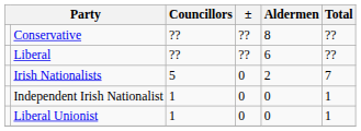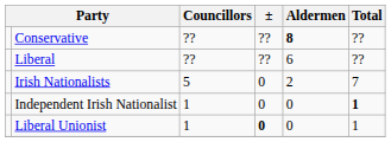Conservative | Aldermen: normal -> bold
Independent Irish Nationalist | Total: normal -> bold
Liberal Unionist | ±: normal -> bold
